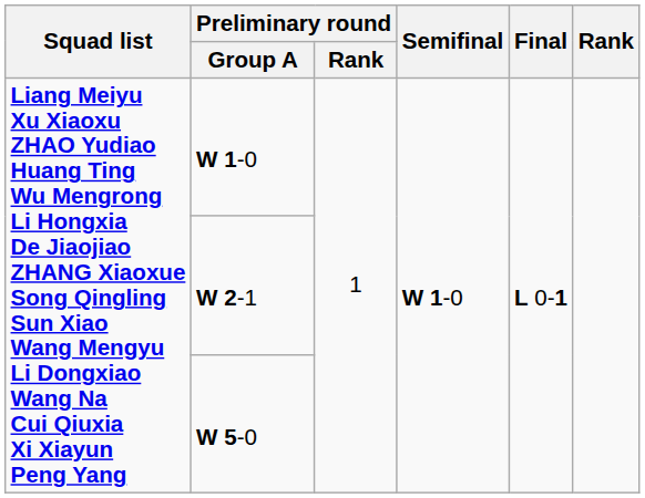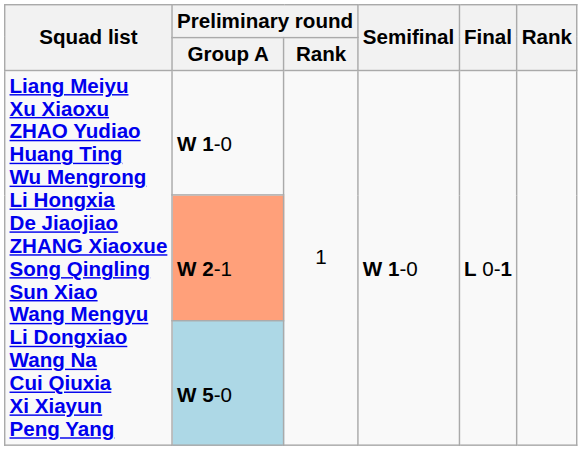W 2-1 | Preliminary round / Group A: no background -> lightsalmon background
W 5-0 | Preliminary round / Group A: no background -> lightblue background
